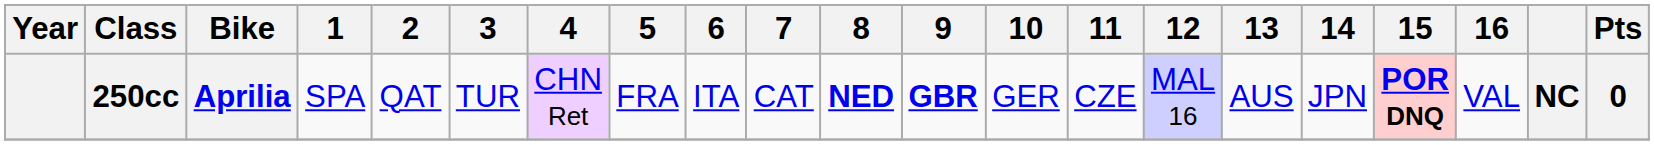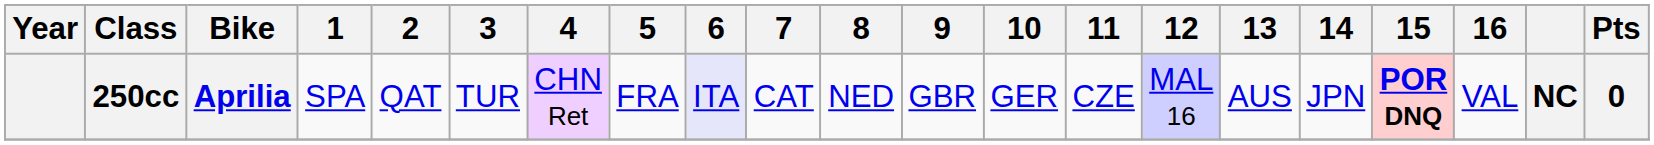250cc | 6: no background -> lavender background
250cc | 8: bold -> normal
250cc | 9: bold -> normal
